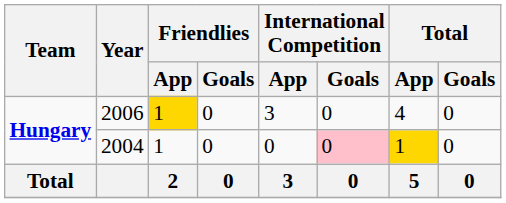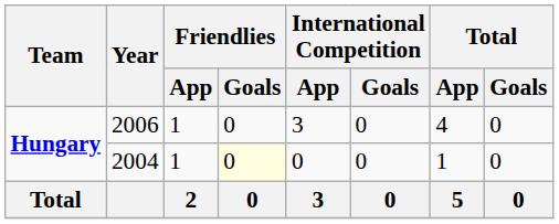2006 | Friendlies / App: gold background -> no background
2004 | Friendlies / Goals: no background -> lightyellow background
2004 | International Competition / Goals: pink background -> no background
2004 | Total / App: gold background -> no background
